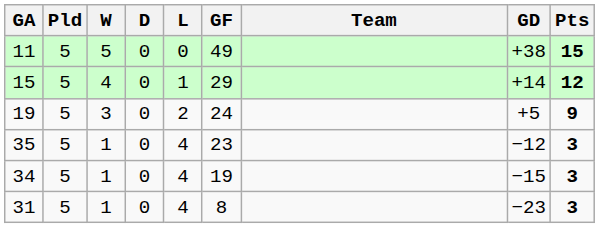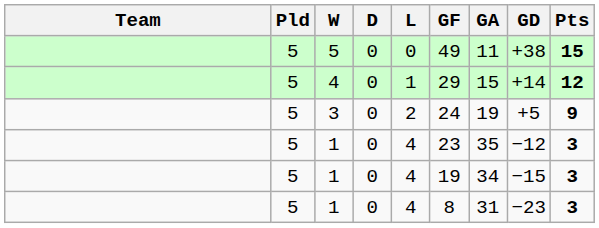columns swapped: Team <-> GA
